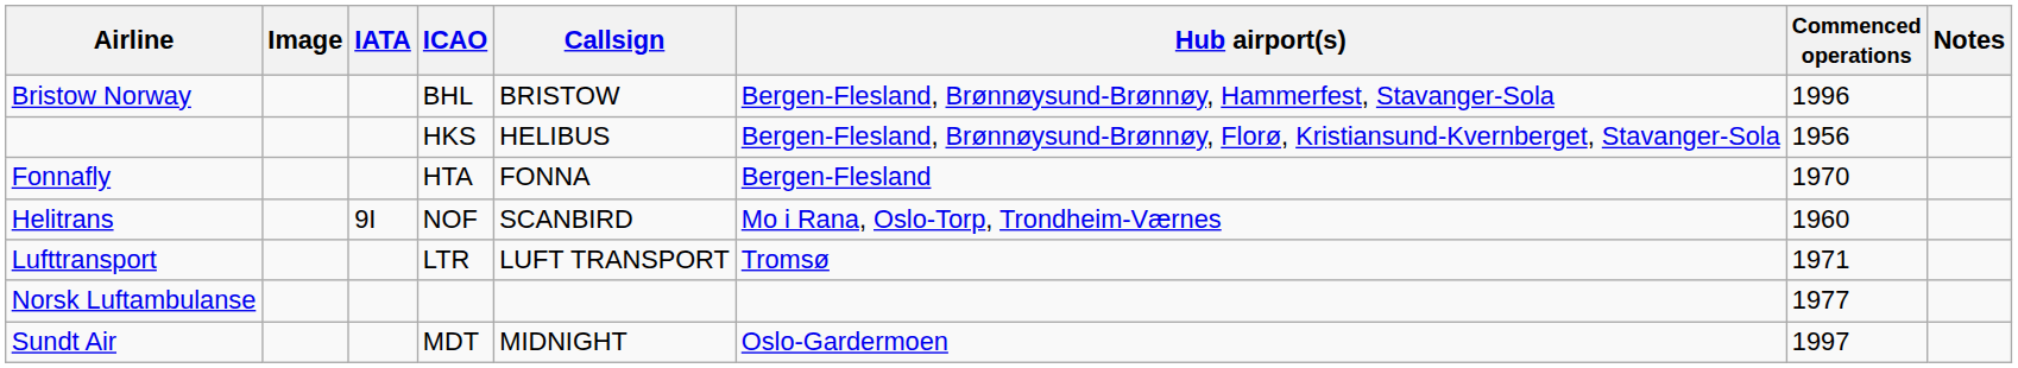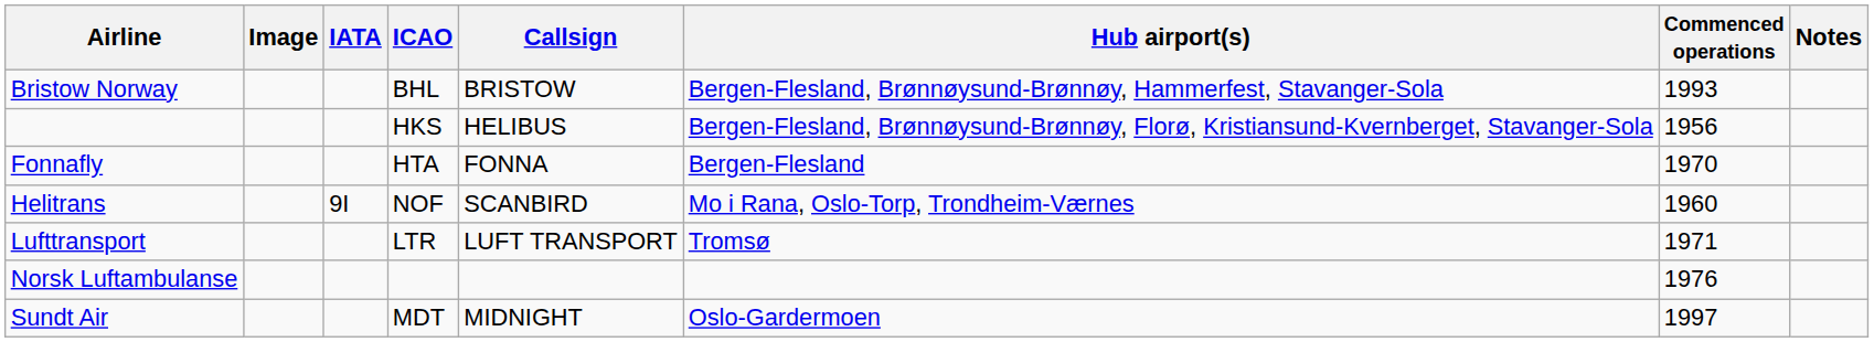Bristow Norway | Commenced operations: 1996 -> 1993
Norsk Luftambulanse | Commenced operations: 1977 -> 1976
